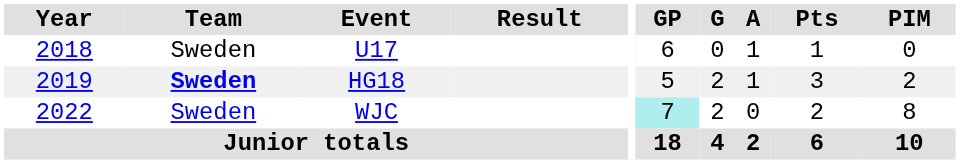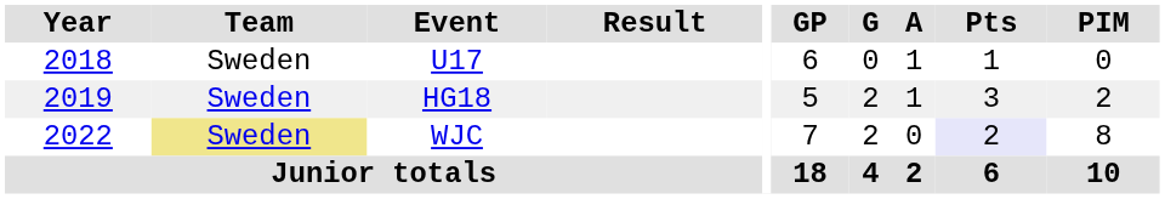HG18 | Team: bold -> normal
WJC | Team: no background -> khaki background
WJC | GP: paleturquoise background -> no background
WJC | Pts: no background -> lavender background
